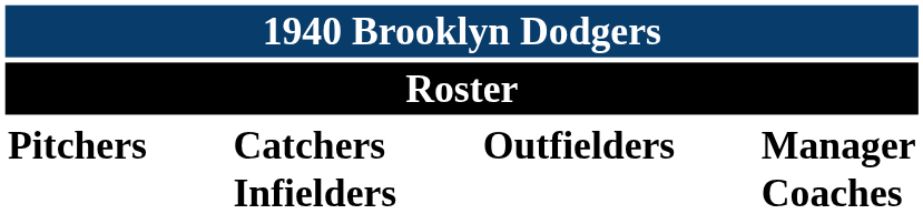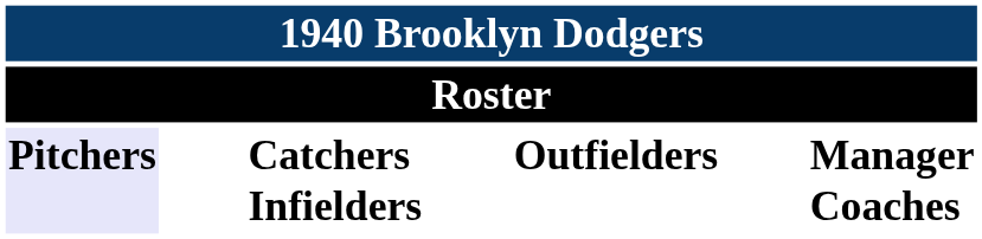Pitchers | column 1: no background -> lavender background
